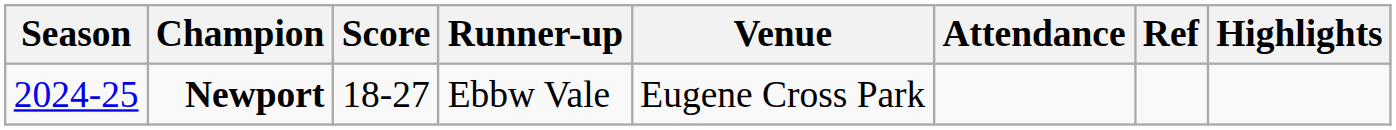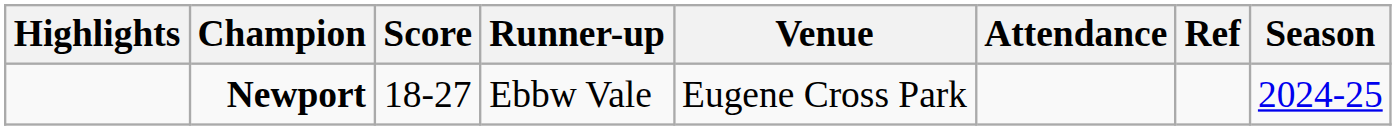columns swapped: Season <-> Highlights
